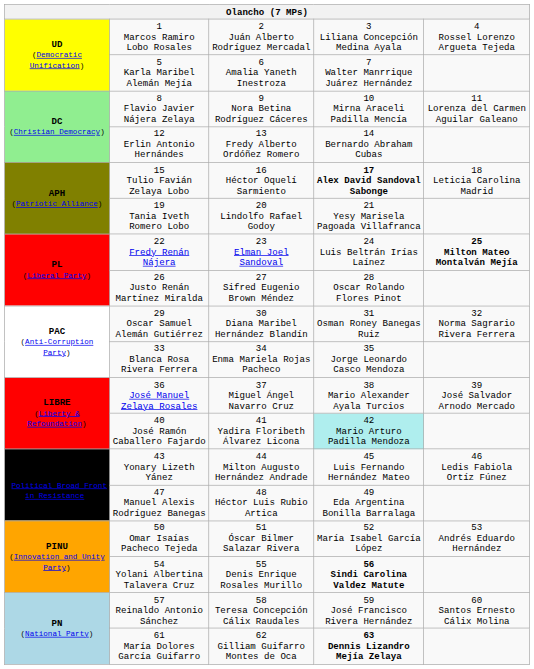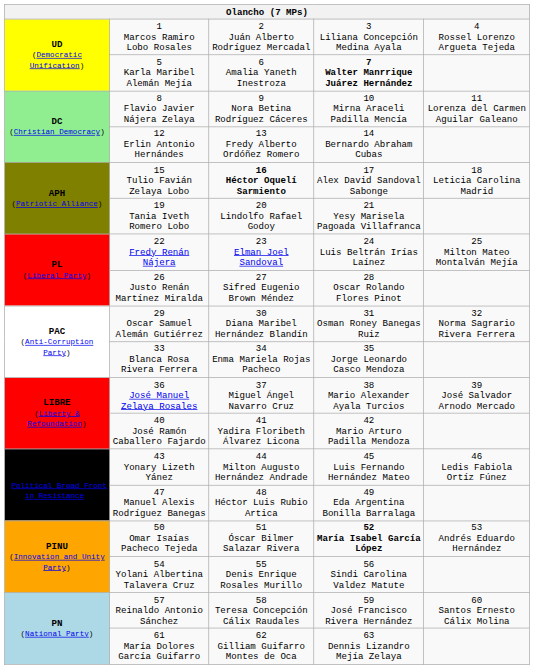5 Karla Maribel Alemán Mejía | column 4: normal -> bold
15 Tulio Favián Zelaya Lobo | column 3: normal -> bold
15 Tulio Favián Zelaya Lobo | column 4: bold -> normal
22 Fredy Renán Nájera | column 5: bold -> normal
40 José Ramón Caballero Fajardo | column 4: paleturquoise background -> no background
50 Omar Isaías Pacheco Tejeda | column 4: normal -> bold
54 Yolani Albertina Talavera Cruz | column 4: bold -> normal
61 María Dolores García Guifarro | column 4: bold -> normal
